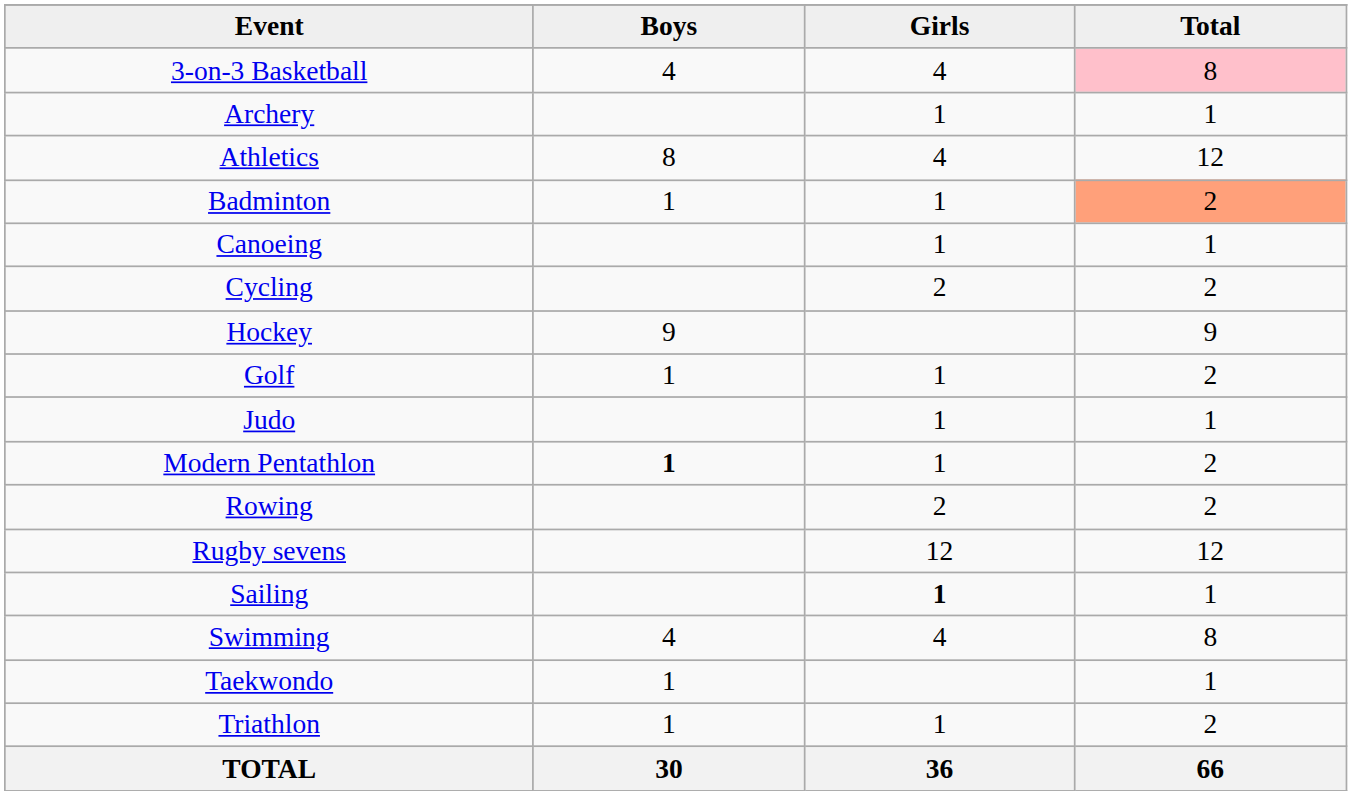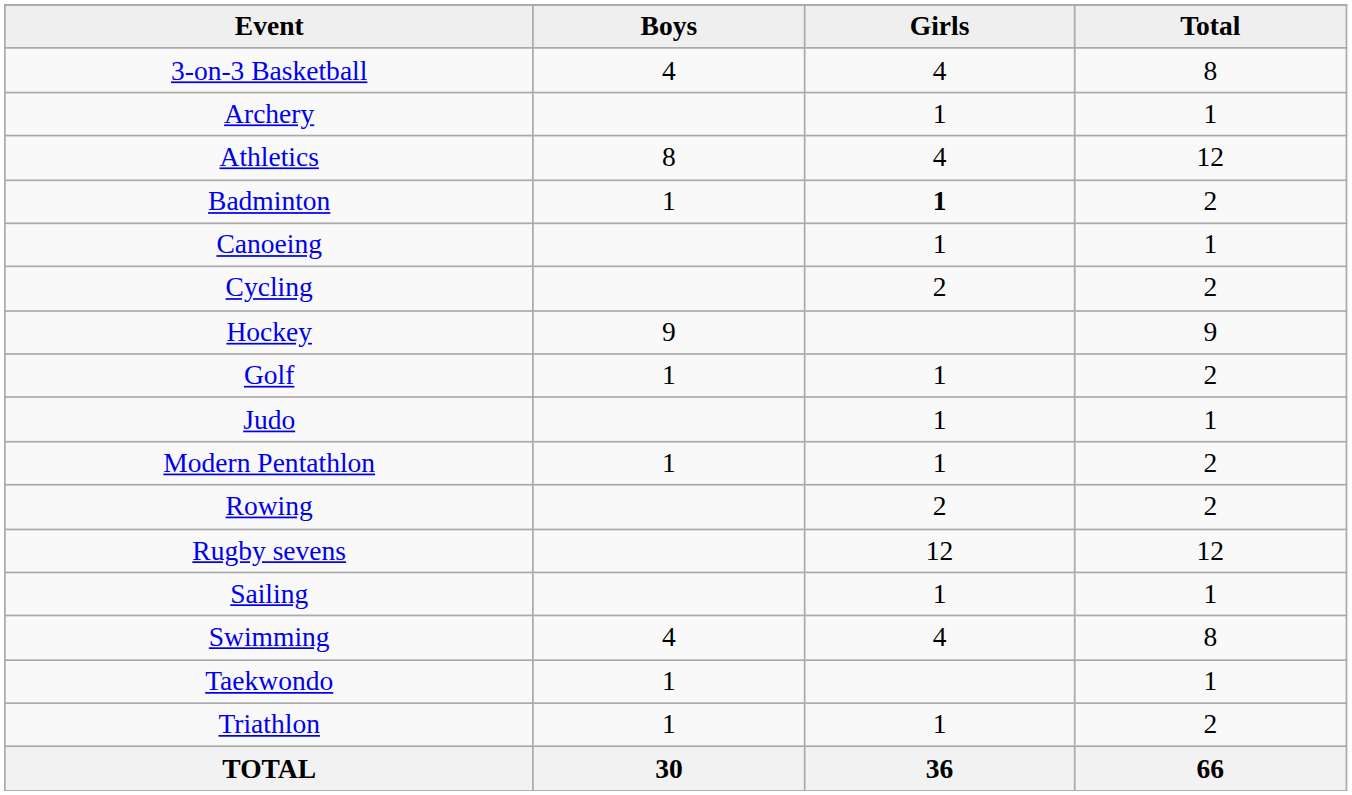3-on-3 Basketball | Total: pink background -> no background
Badminton | Girls: normal -> bold
Badminton | Total: lightsalmon background -> no background
Modern Pentathlon | Boys: bold -> normal
Sailing | Girls: bold -> normal
